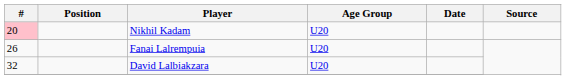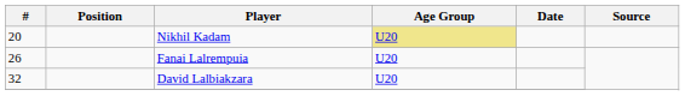Nikhil Kadam | #: pink background -> no background
Nikhil Kadam | Age Group: no background -> khaki background
